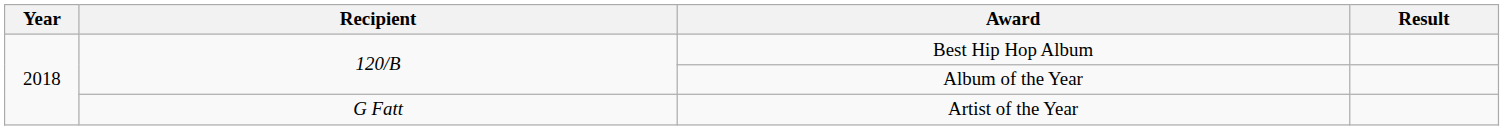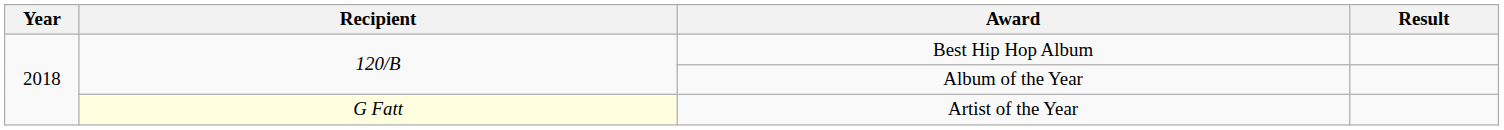Artist of the Year | Recipient: no background -> lightyellow background
